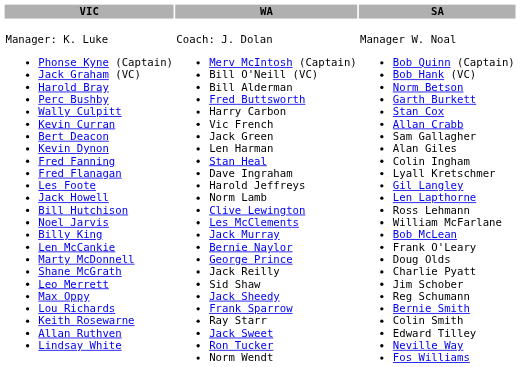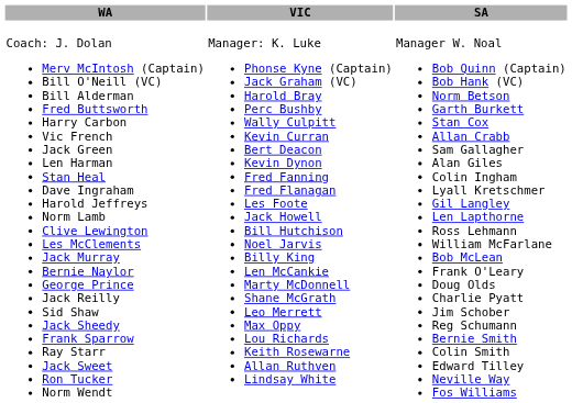columns swapped: VIC <-> WA
